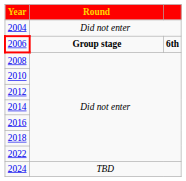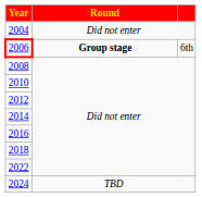2006 | column 3: bold -> normal
